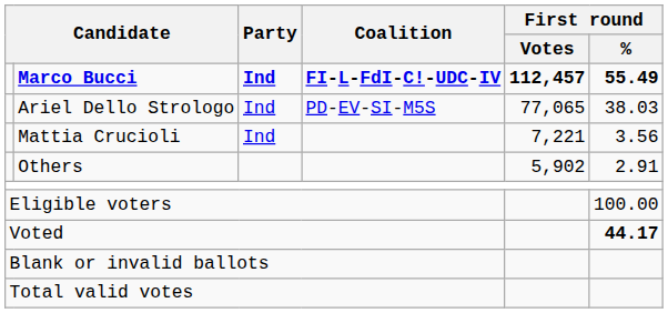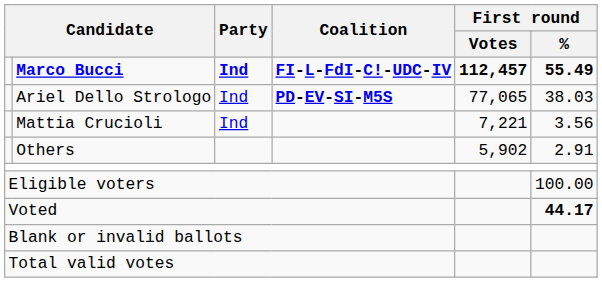Ariel Dello Strologo | Coalition: normal -> bold
